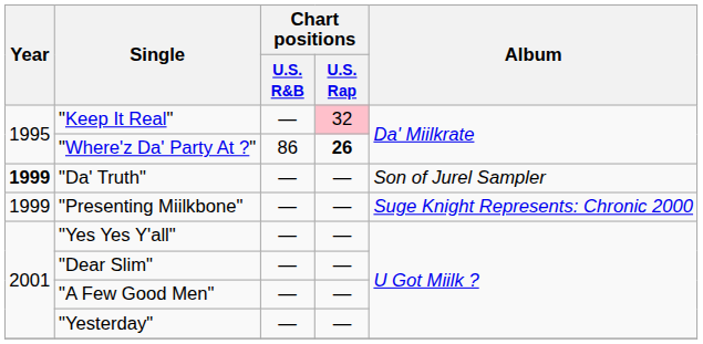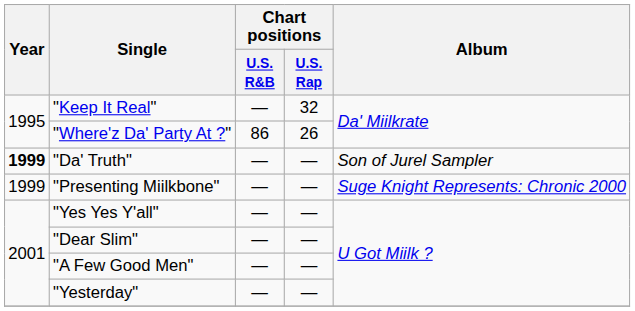"Keep It Real" | Chart positions / U.S. Rap: pink background -> no background
"Where'z Da' Party At ?" | Chart positions / U.S. Rap: bold -> normal
